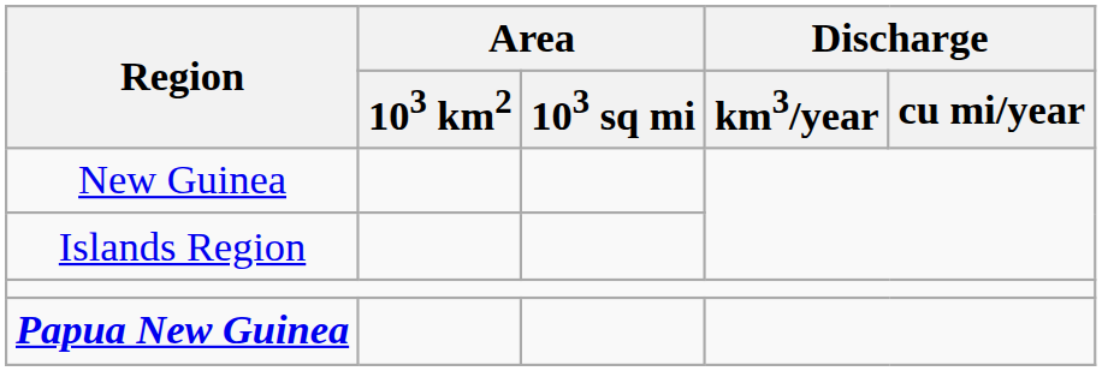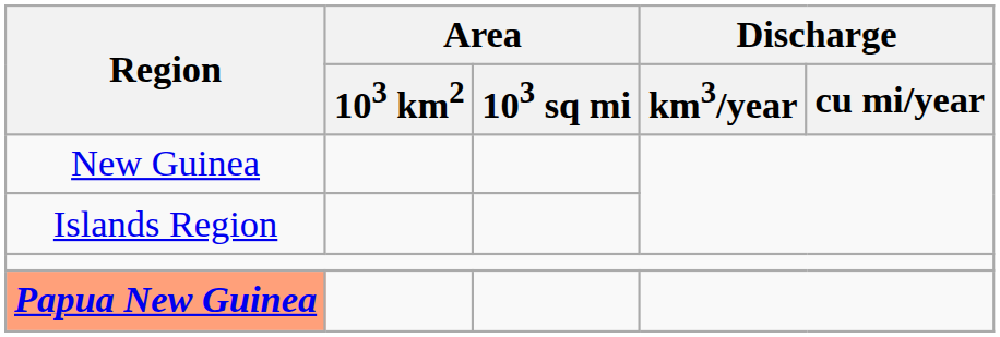Papua New Guinea | Region: no background -> lightsalmon background
